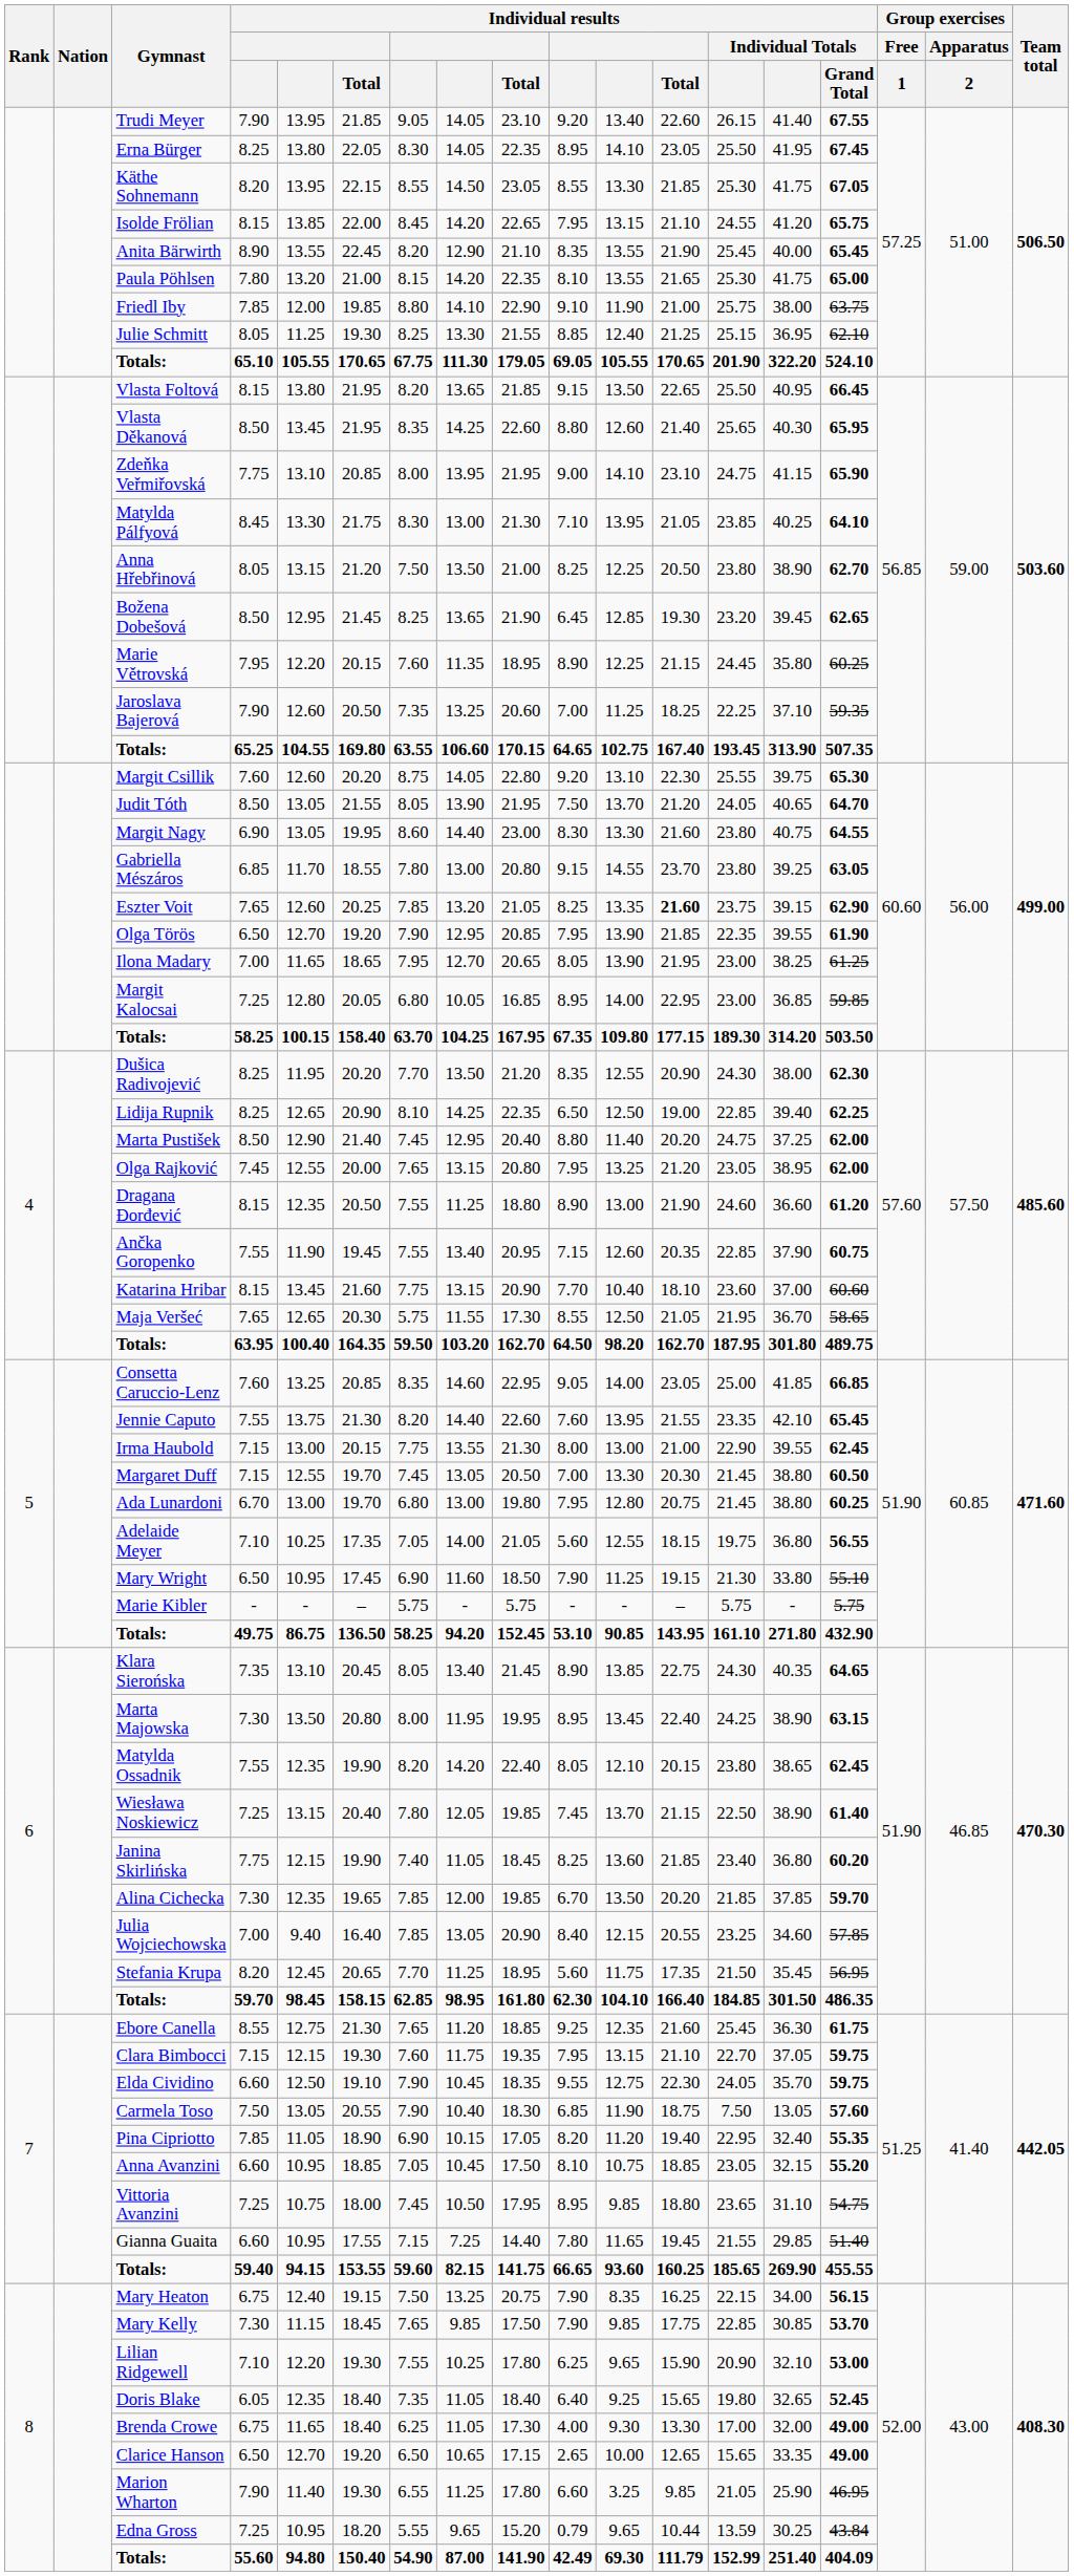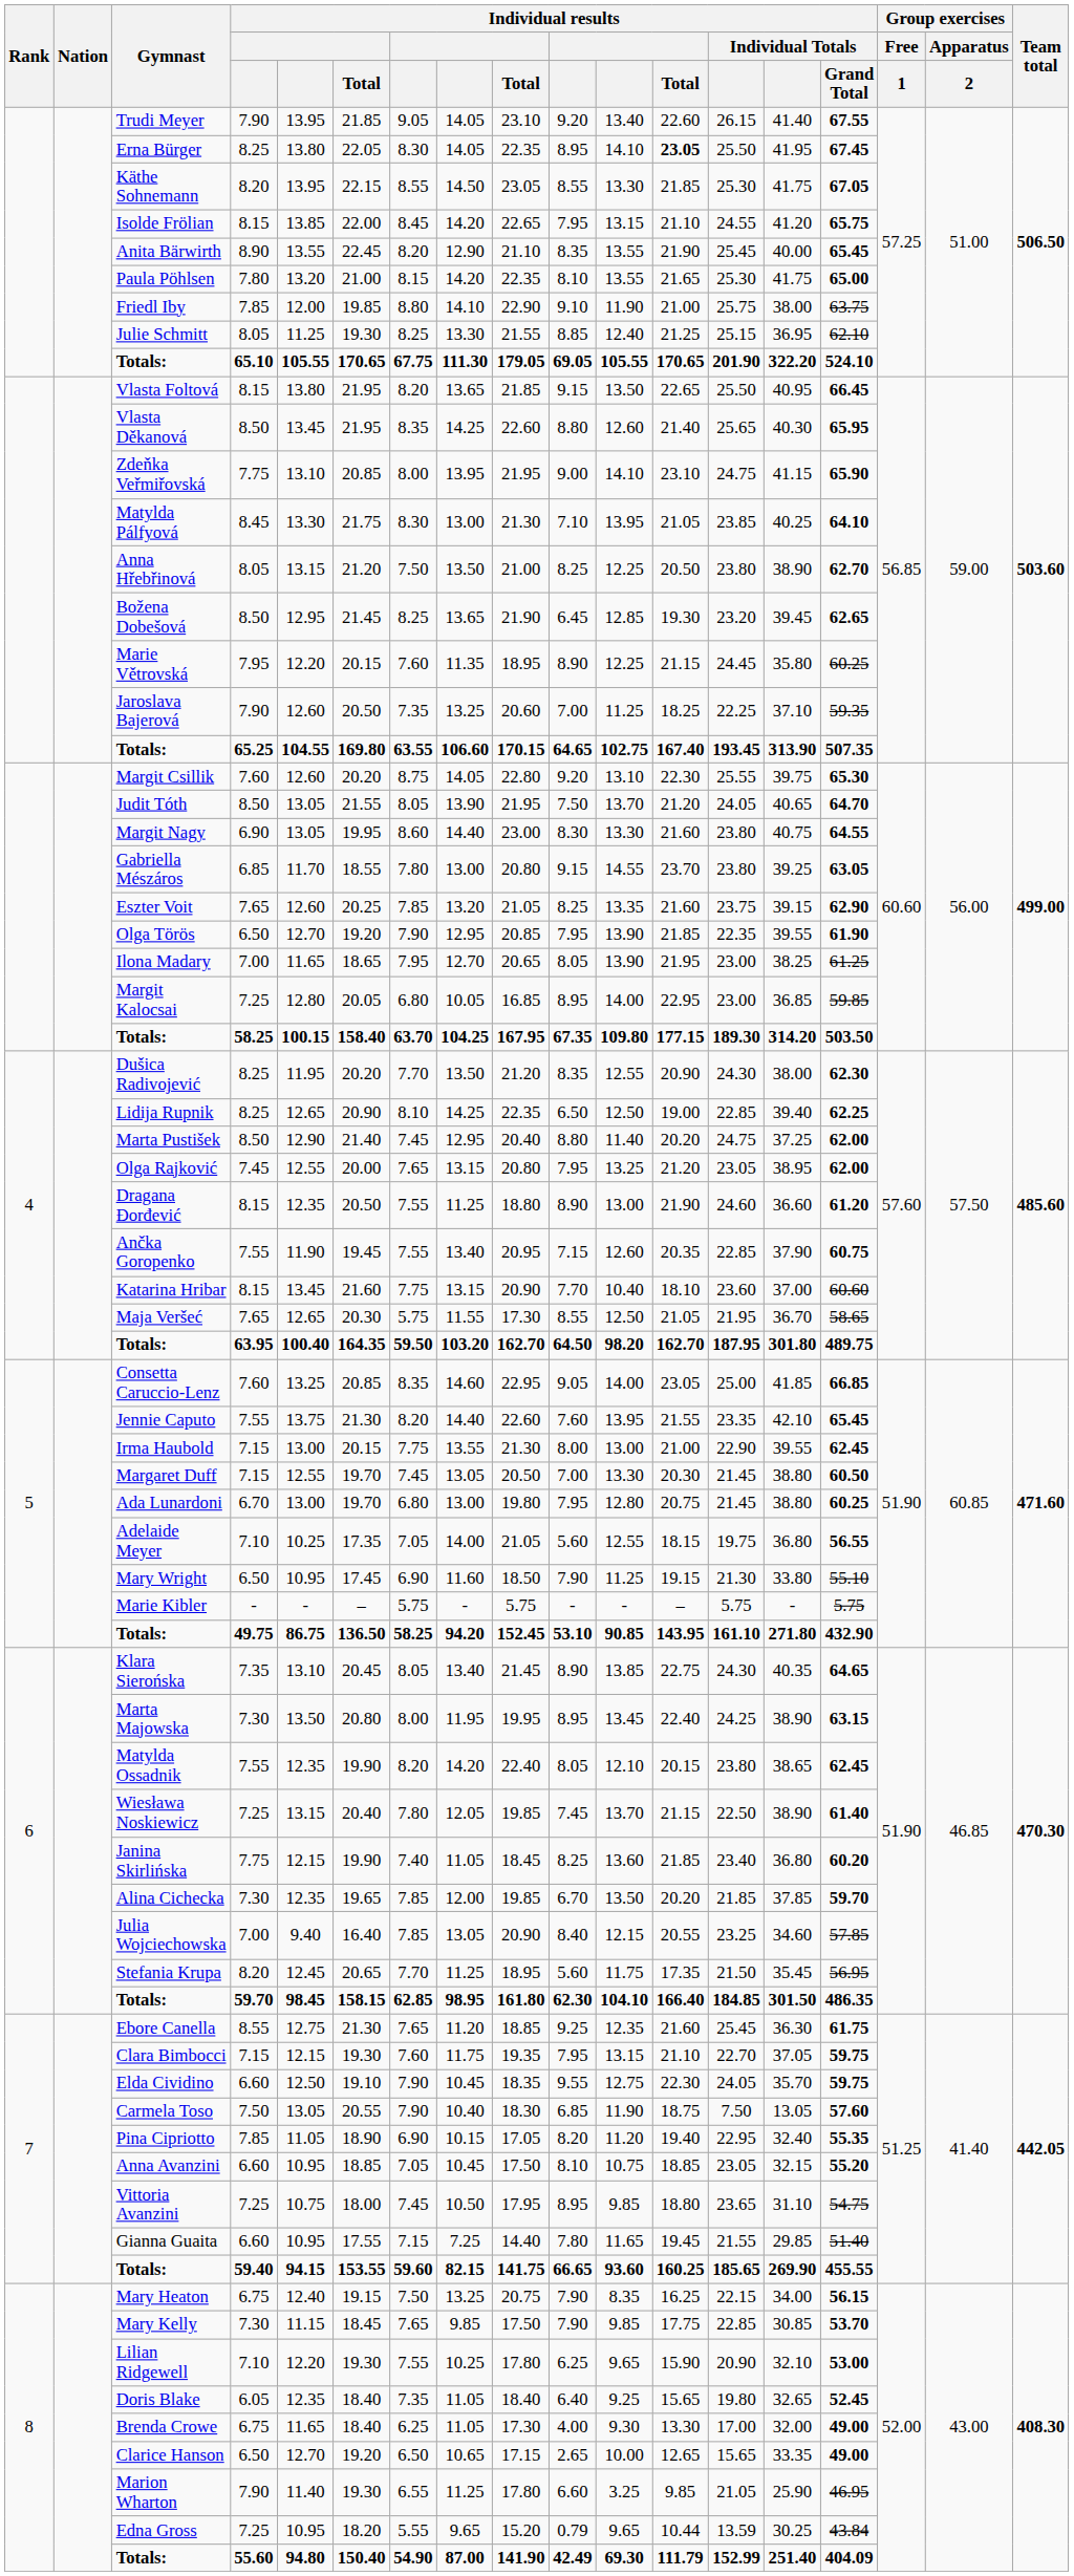Erna Bürger | column 12: normal -> bold
Eszter Voit | column 12: bold -> normal
